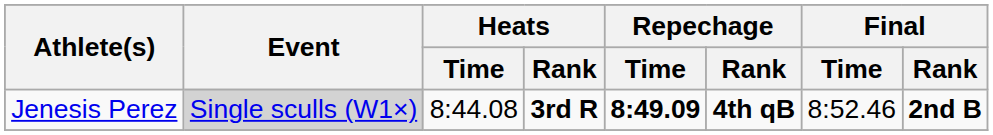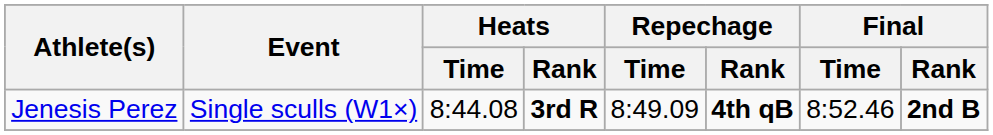Jenesis Perez | Event: lightgrey background -> no background
Jenesis Perez | Repechage / Time: bold -> normal
